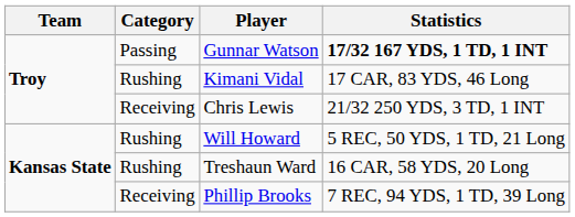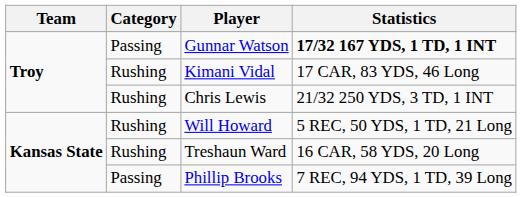Chris Lewis | Category: Receiving -> Rushing
Phillip Brooks | Category: Receiving -> Passing
